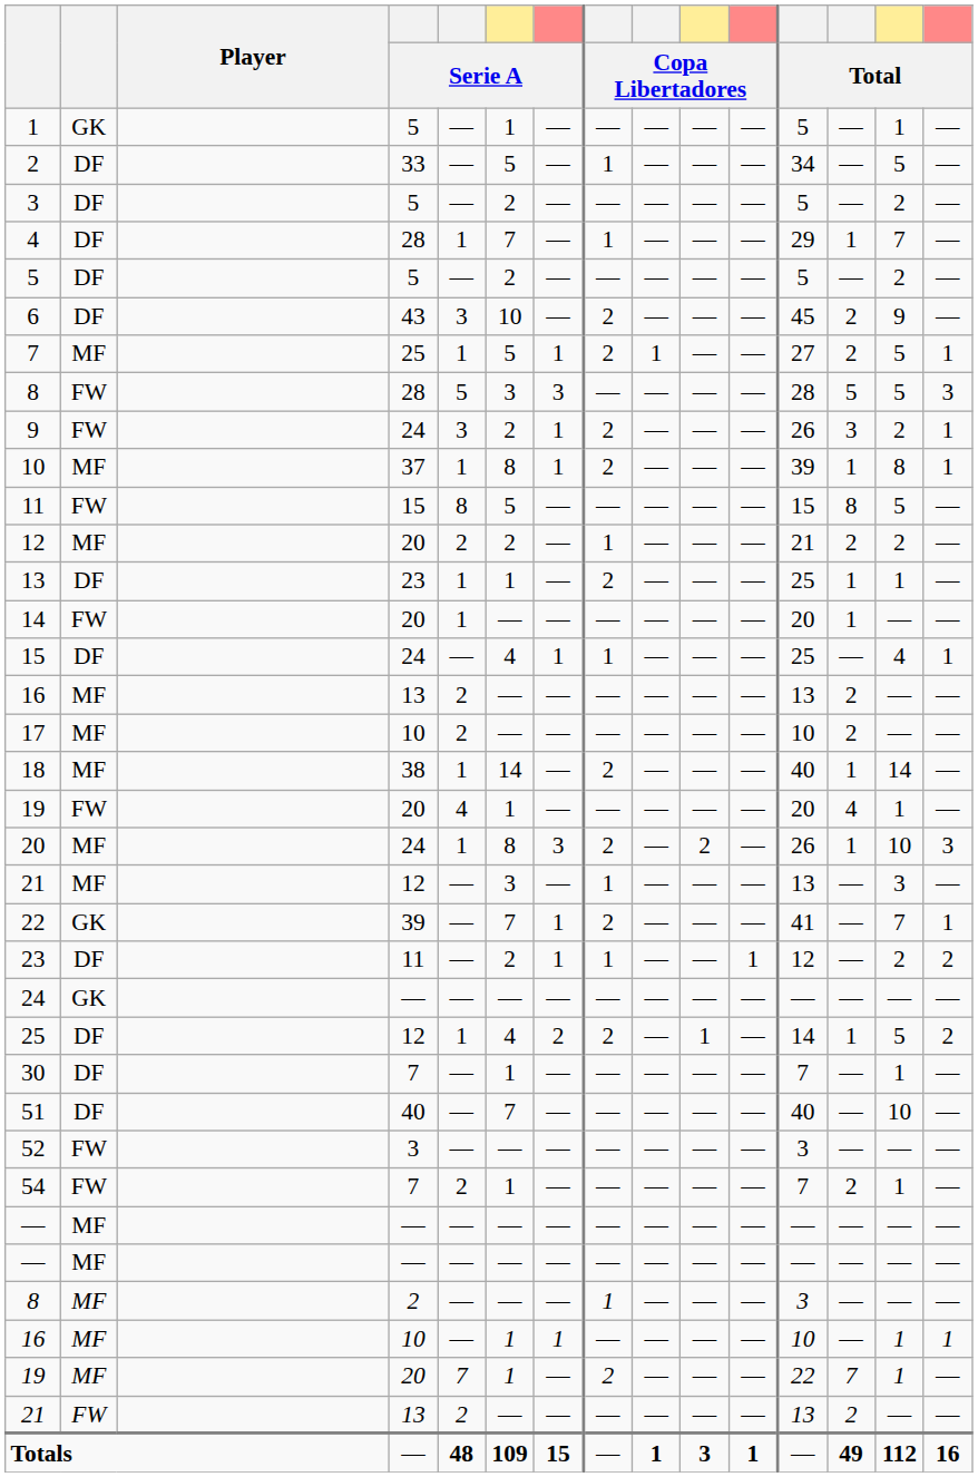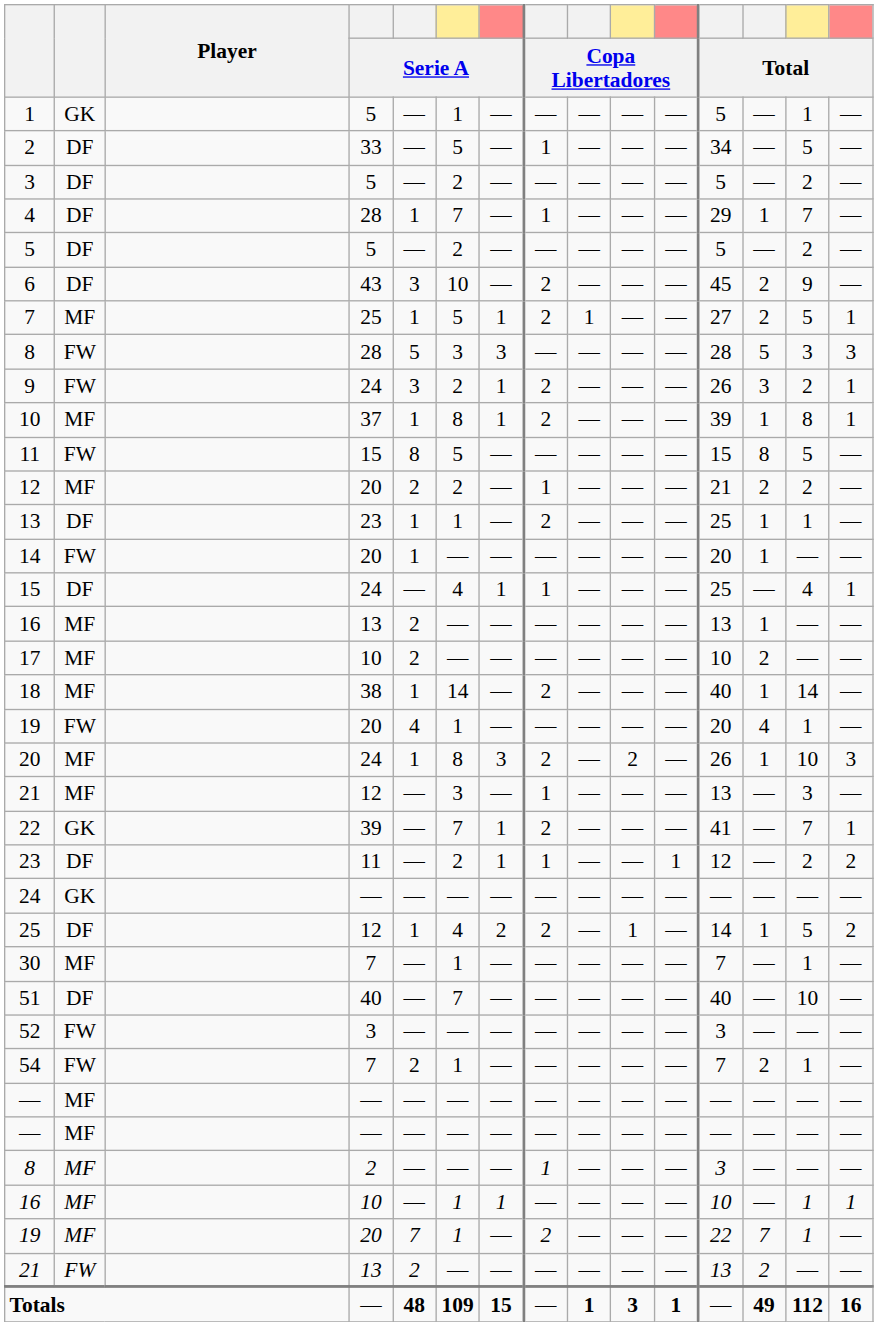8 / 28 | column 14: 5 -> 3
16 / 13 | column 13: 2 -> 1
30 | column 2: DF -> MF
